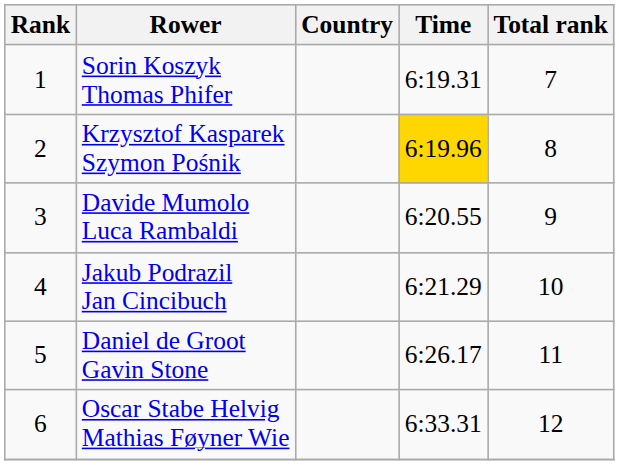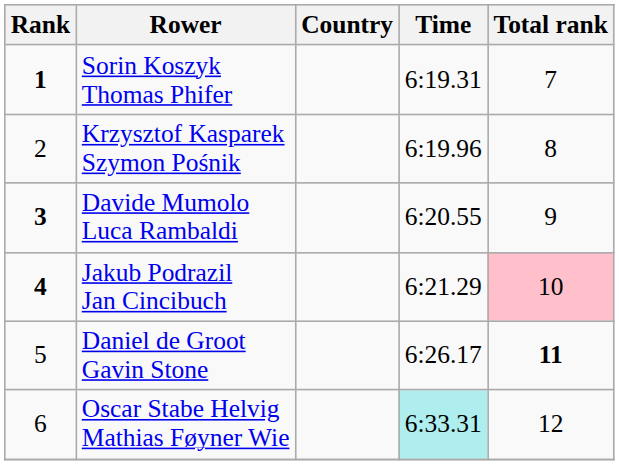Sorin Koszyk Thomas Phifer | Rank: normal -> bold
Krzysztof Kasparek Szymon Pośnik | Time: gold background -> no background
Davide Mumolo Luca Rambaldi | Rank: normal -> bold
Jakub Podrazil Jan Cincibuch | Rank: normal -> bold
Jakub Podrazil Jan Cincibuch | Total rank: no background -> pink background
Daniel de Groot Gavin Stone | Total rank: normal -> bold
Oscar Stabe Helvig Mathias Føyner Wie | Time: no background -> paleturquoise background
